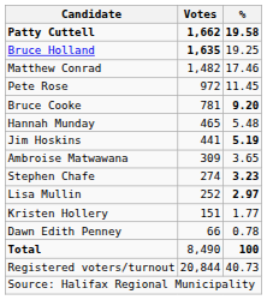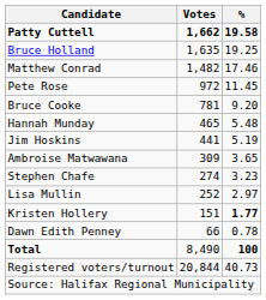Bruce Holland | Votes: bold -> normal
Bruce Cooke | %: bold -> normal
Jim Hoskins | %: bold -> normal
Stephen Chafe | %: bold -> normal
Lisa Mullin | %: bold -> normal
Kristen Hollery | %: normal -> bold
